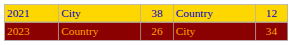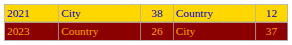row 2 | column 5: 34 -> 37
